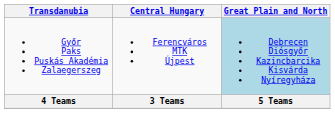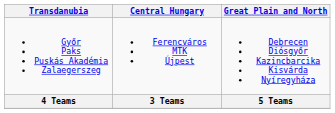Győr Paks Puskás Akadémia Zalaegerszeg | Great Plain and North: lightblue background -> no background
